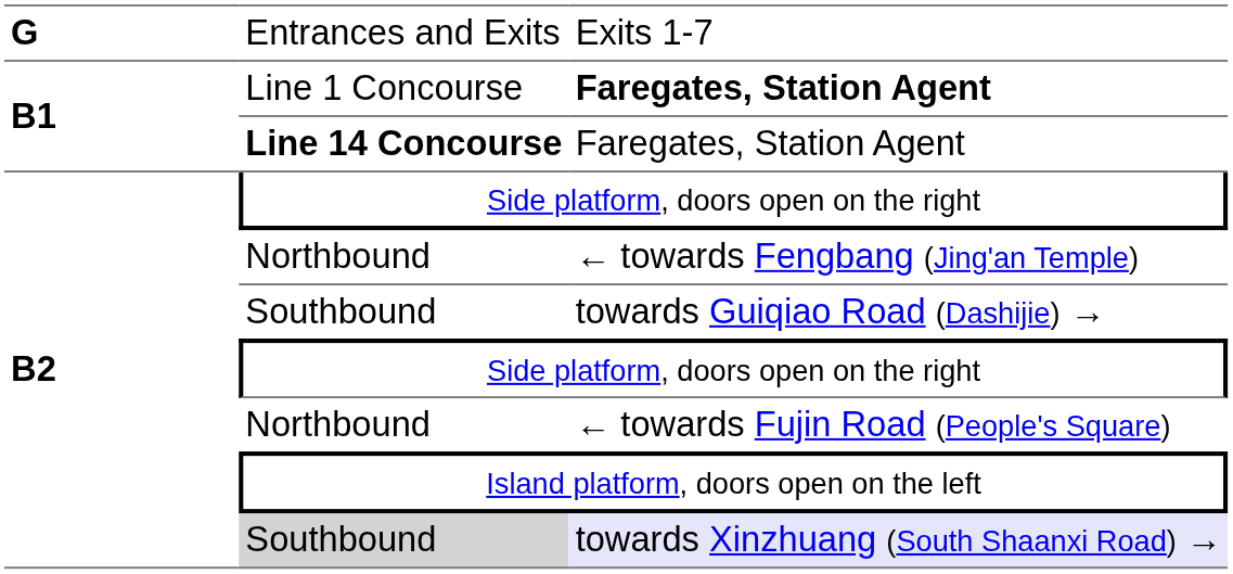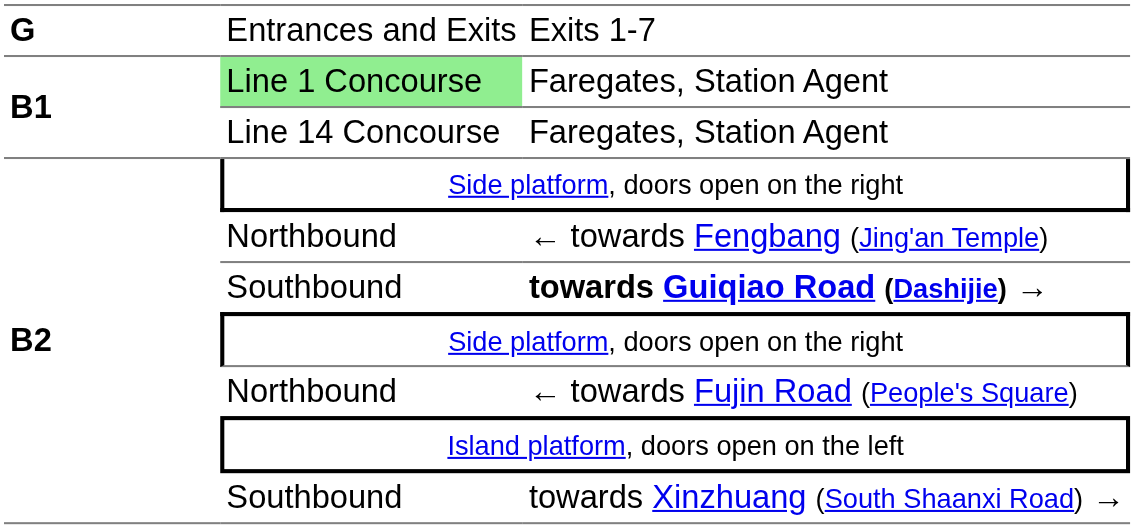Line 1 Concourse / Faregates, Station Agent | column 2: no background -> lightgreen background
Line 1 Concourse / Faregates, Station Agent | column 3: bold -> normal
Line 14 Concourse / Faregates, Station Agent | column 2: bold -> normal
towards Guiqiao Road (Dashijie) → | column 3: normal -> bold
towards Xinzhuang (South Shaanxi Road) → | column 2: lightgrey background -> no background
towards Xinzhuang (South Shaanxi Road) → | column 3: lavender background -> no background
